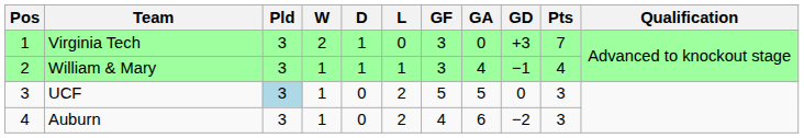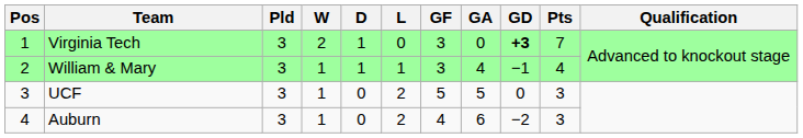Virginia Tech | GD: normal -> bold
UCF | Pld: lightblue background -> no background
